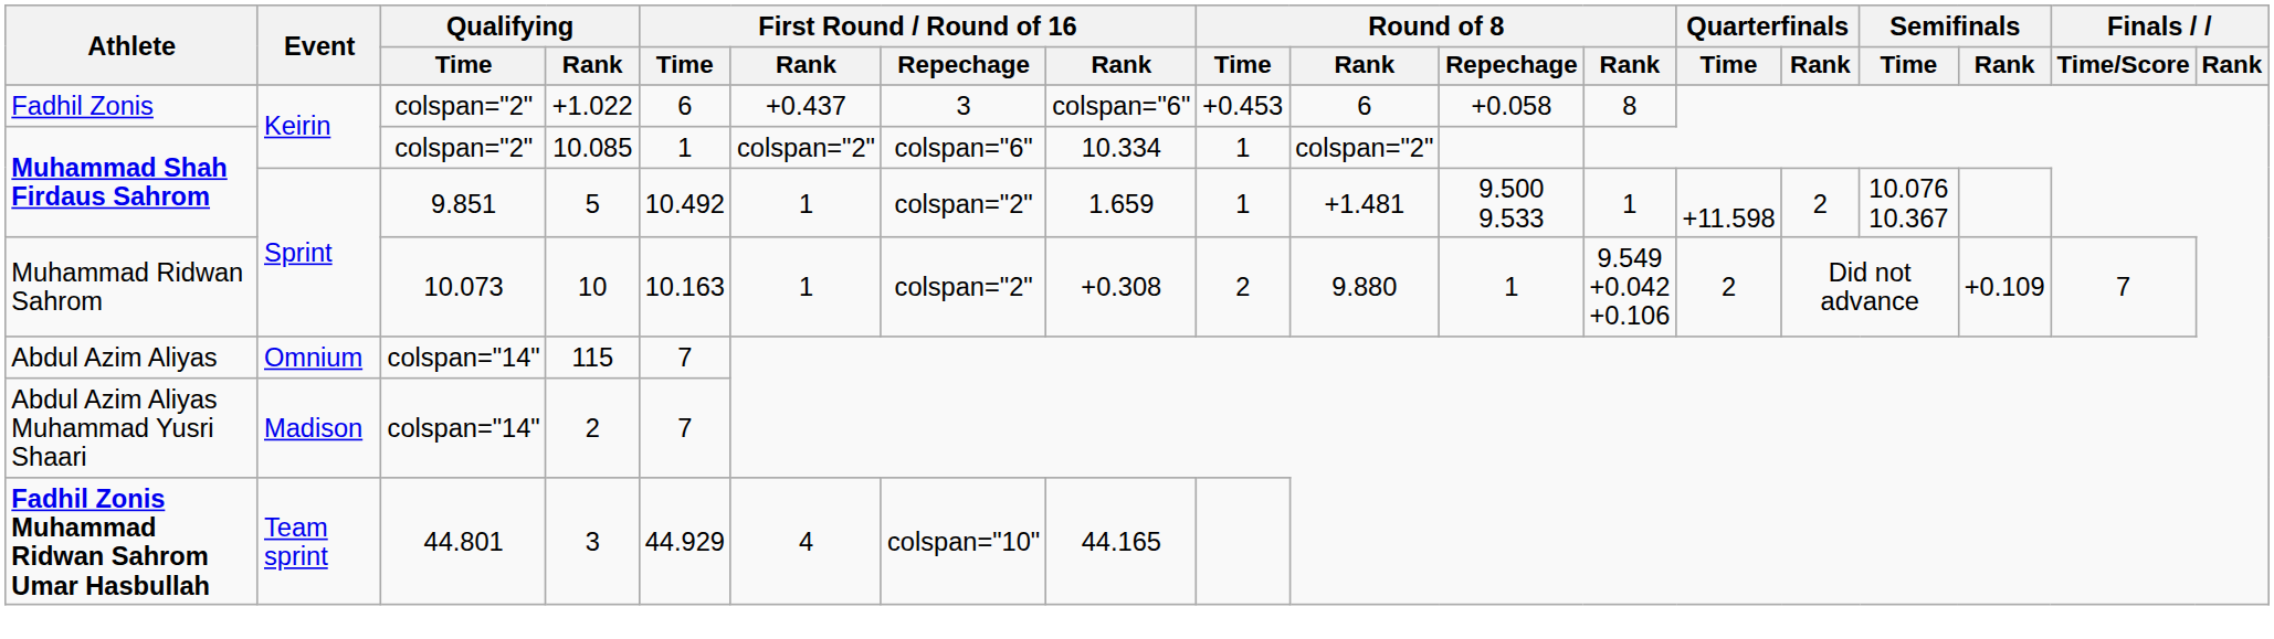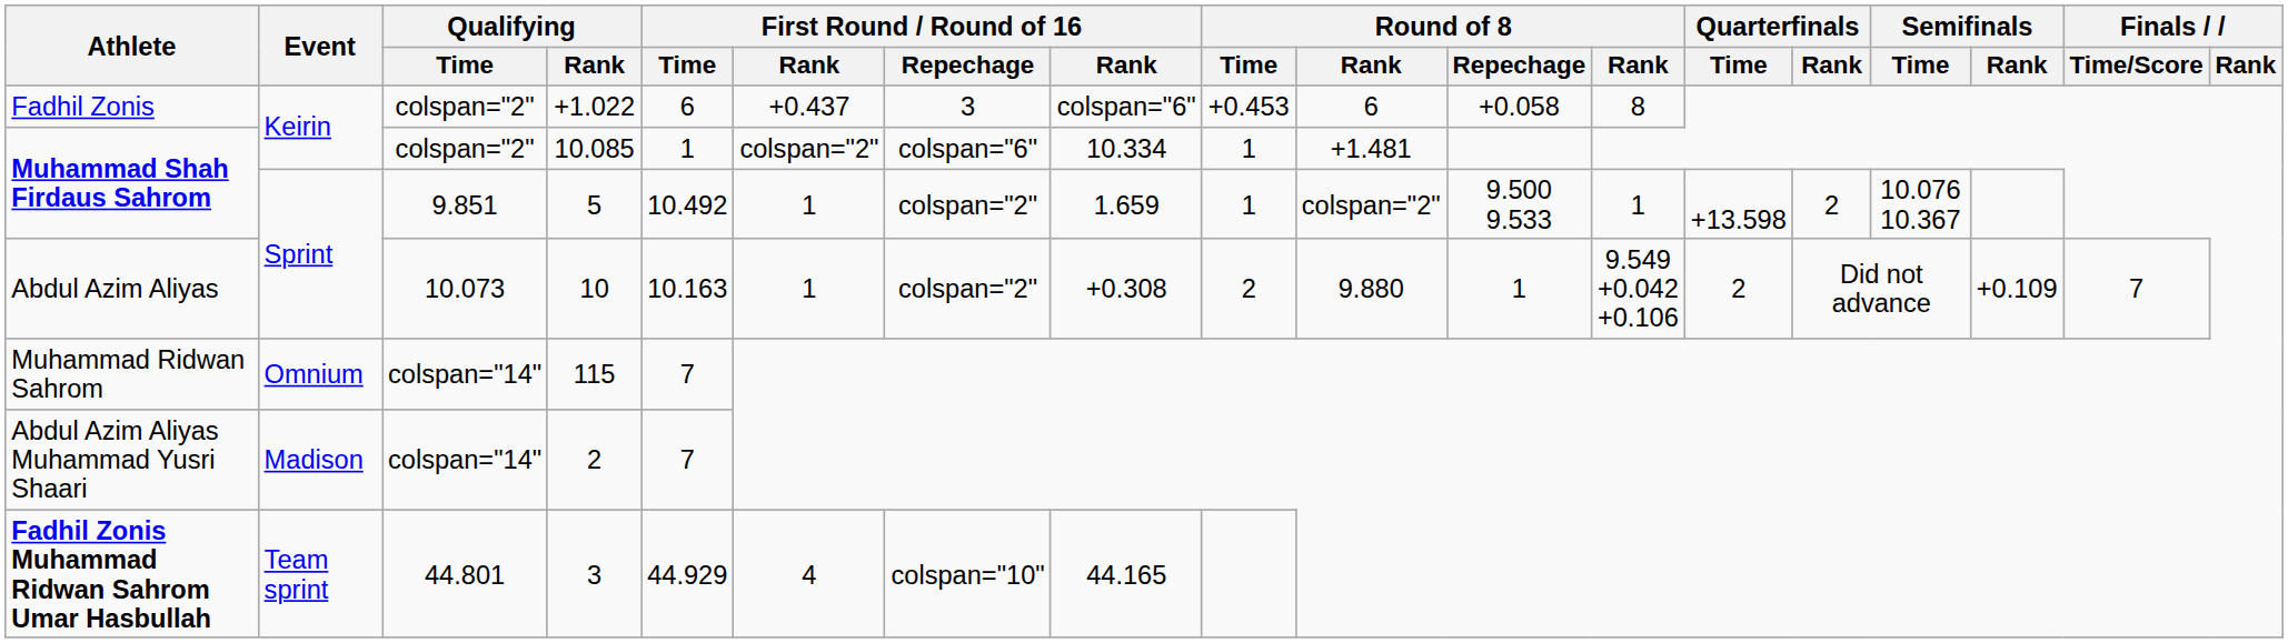10.085 | column 10: colspan="2" -> +1.481
5 | column 10: +1.481 -> colspan="2"
5 | Quarterfinals / Time: +11.598 -> +13.598
10 | Athlete: Muhammad Ridwan Sahrom -> Abdul Azim Aliyas
115 | Athlete: Abdul Azim Aliyas -> Muhammad Ridwan Sahrom
